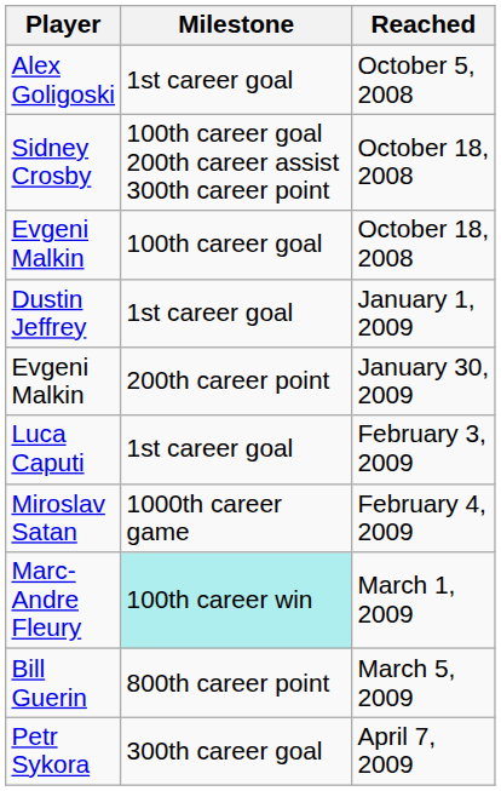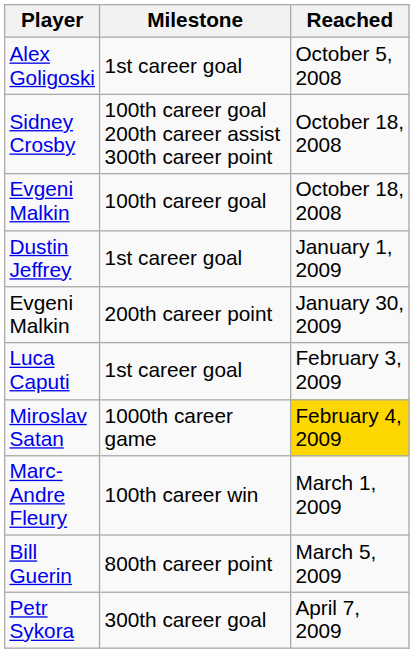row 8 | Reached: no background -> gold background
row 9 | Milestone: paleturquoise background -> no background
